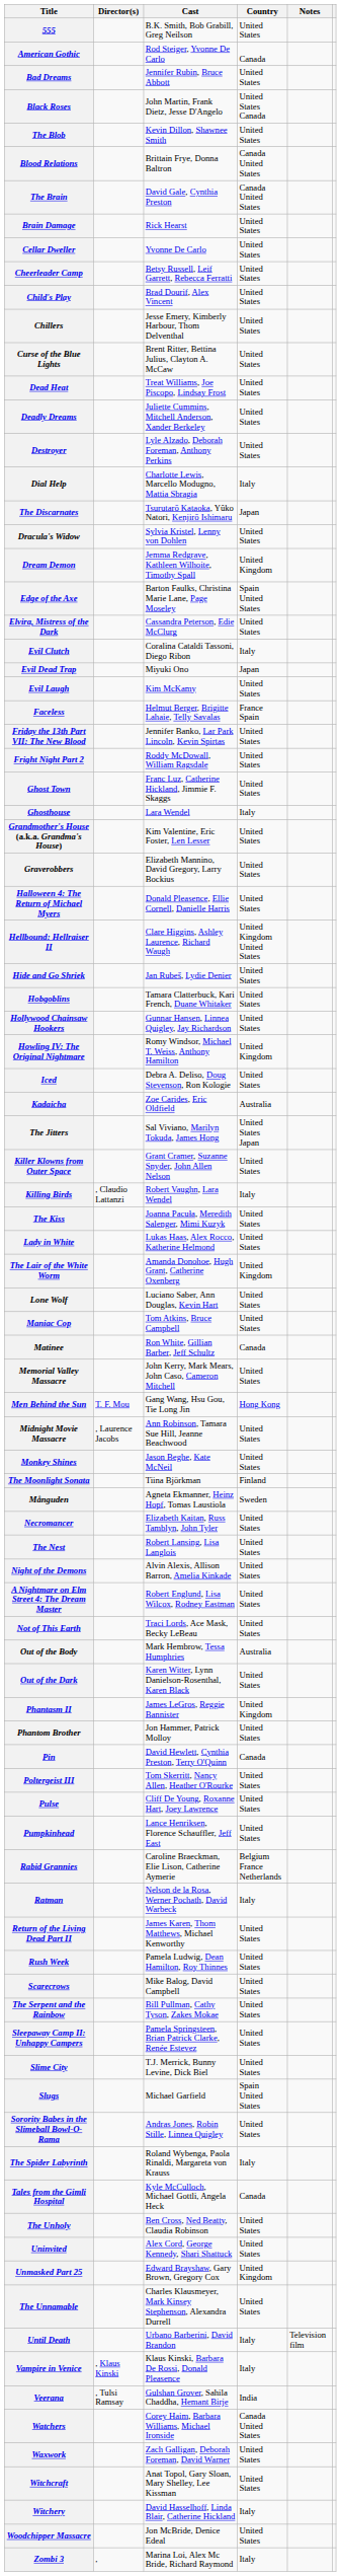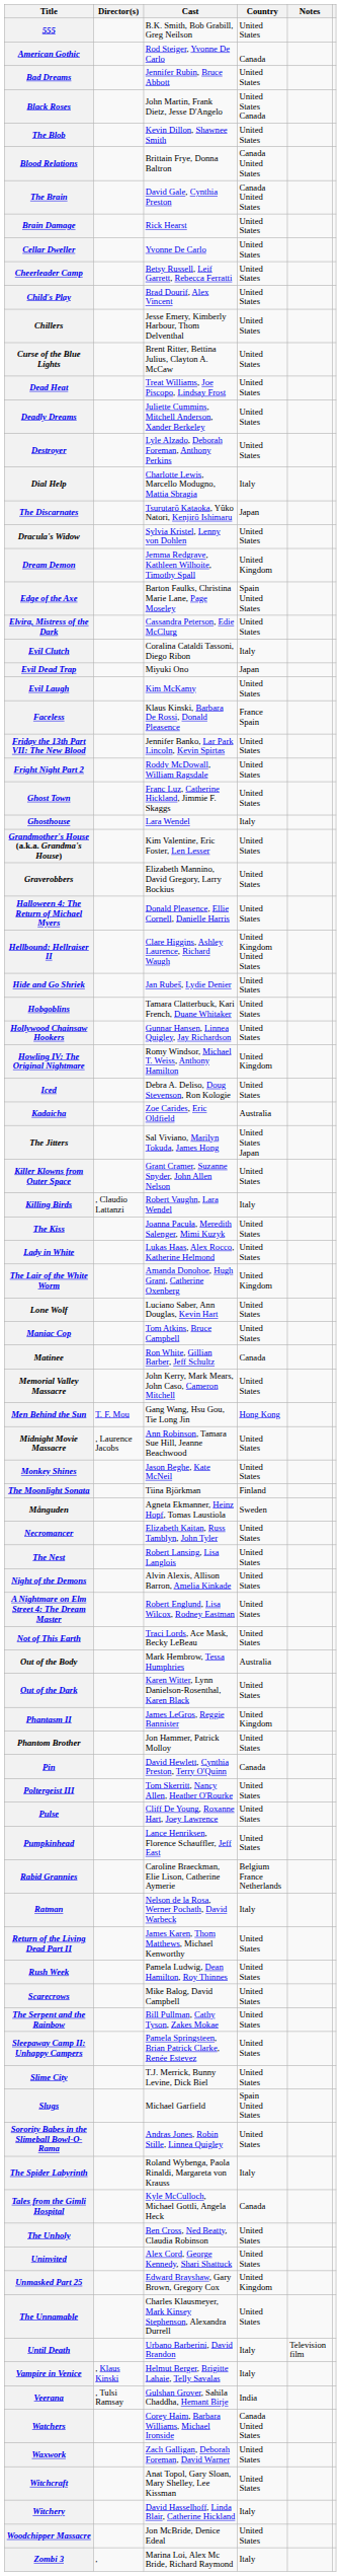Faceless | Cast: Helmut Berger, Brigitte Lahaie, Telly Savalas -> Klaus Kinski, Barbara De Rossi, Donald Pleasence
Vampire in Venice | Cast: Klaus Kinski, Barbara De Rossi, Donald Pleasence -> Helmut Berger, Brigitte Lahaie, Telly Savalas
